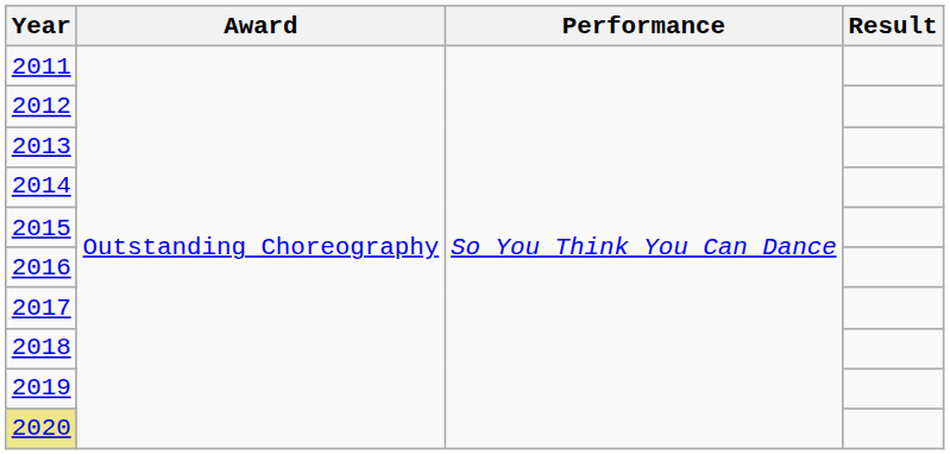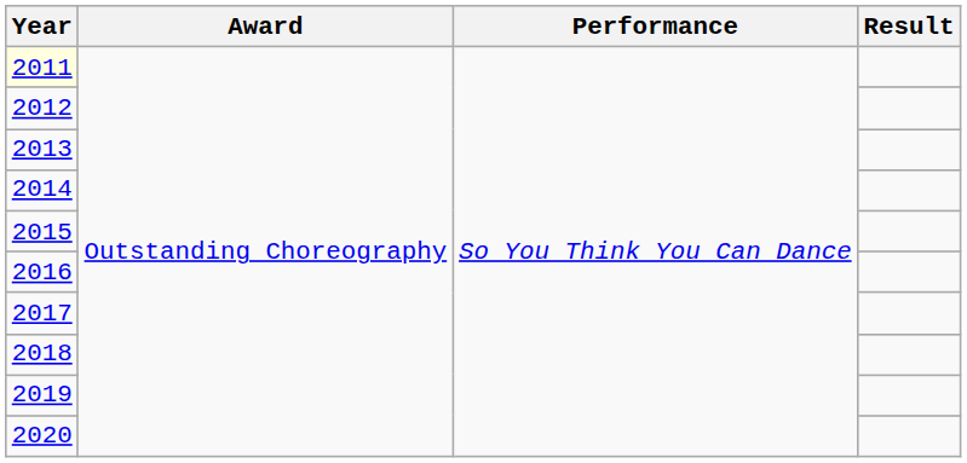2011 | Year: no background -> lightyellow background
2020 | Year: khaki background -> no background
